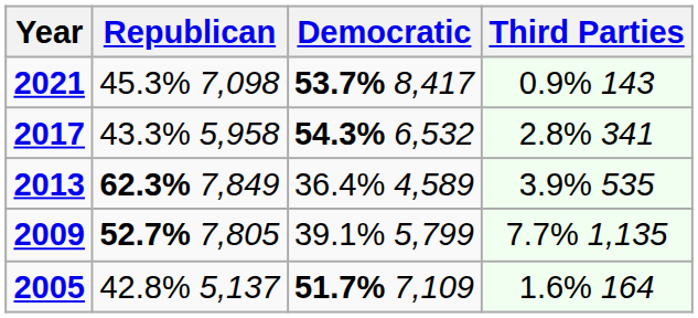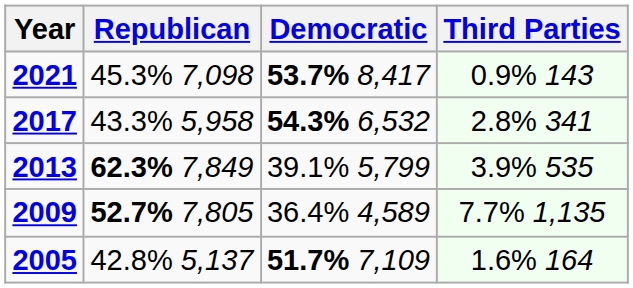2013 | Democratic: 36.4% 4,589 -> 39.1% 5,799
2009 | Democratic: 39.1% 5,799 -> 36.4% 4,589
